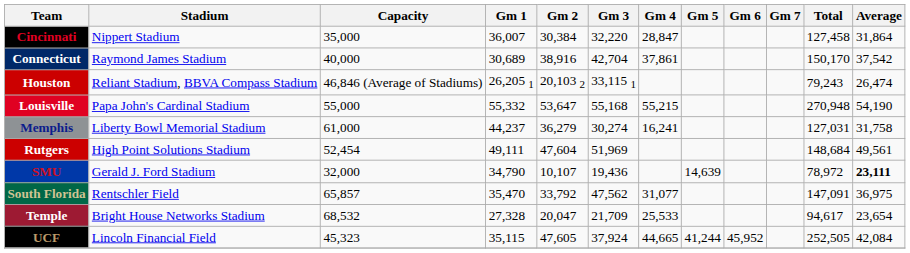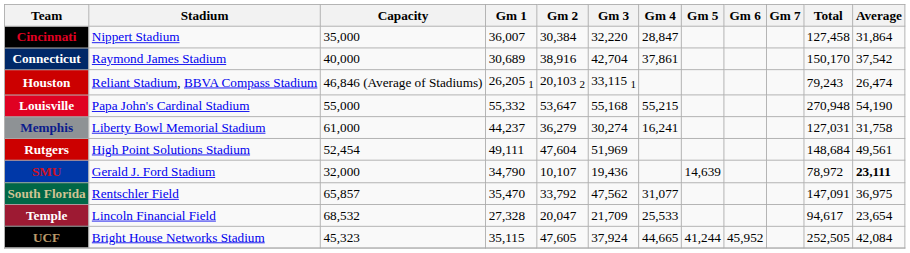Temple | Stadium: Bright House Networks Stadium -> Lincoln Financial Field
UCF | Stadium: Lincoln Financial Field -> Bright House Networks Stadium
